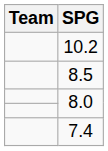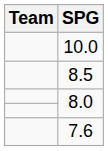row 2 | SPG: 10.2 -> 10.0
row 6 | SPG: 7.4 -> 7.6
